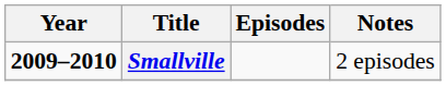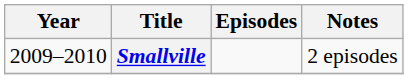Smallville | Year: bold -> normal
